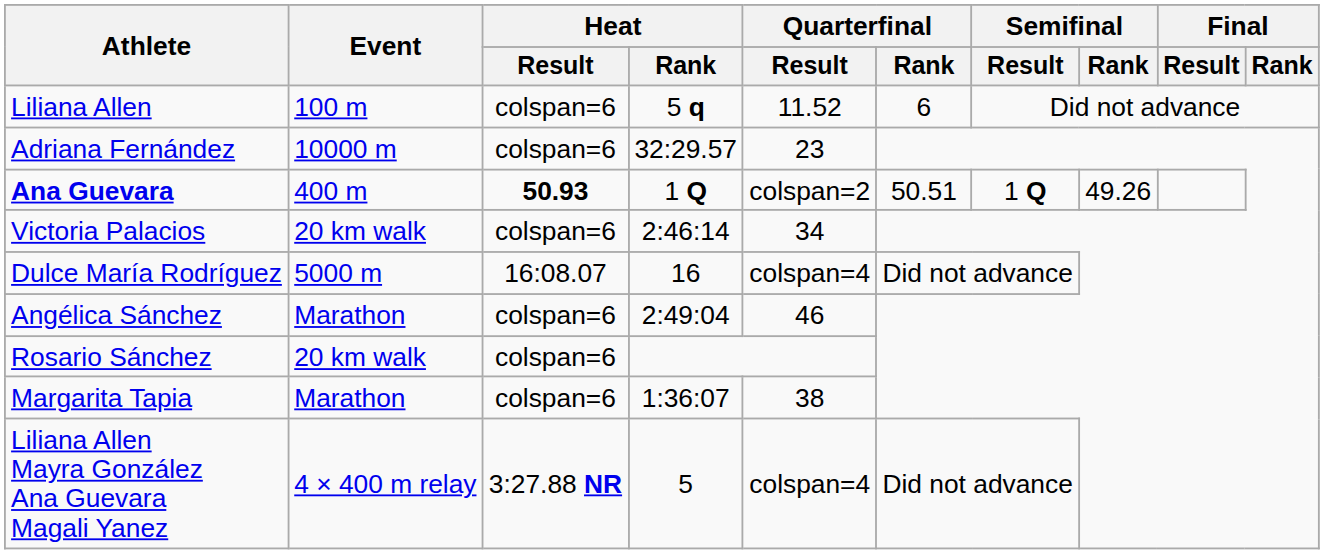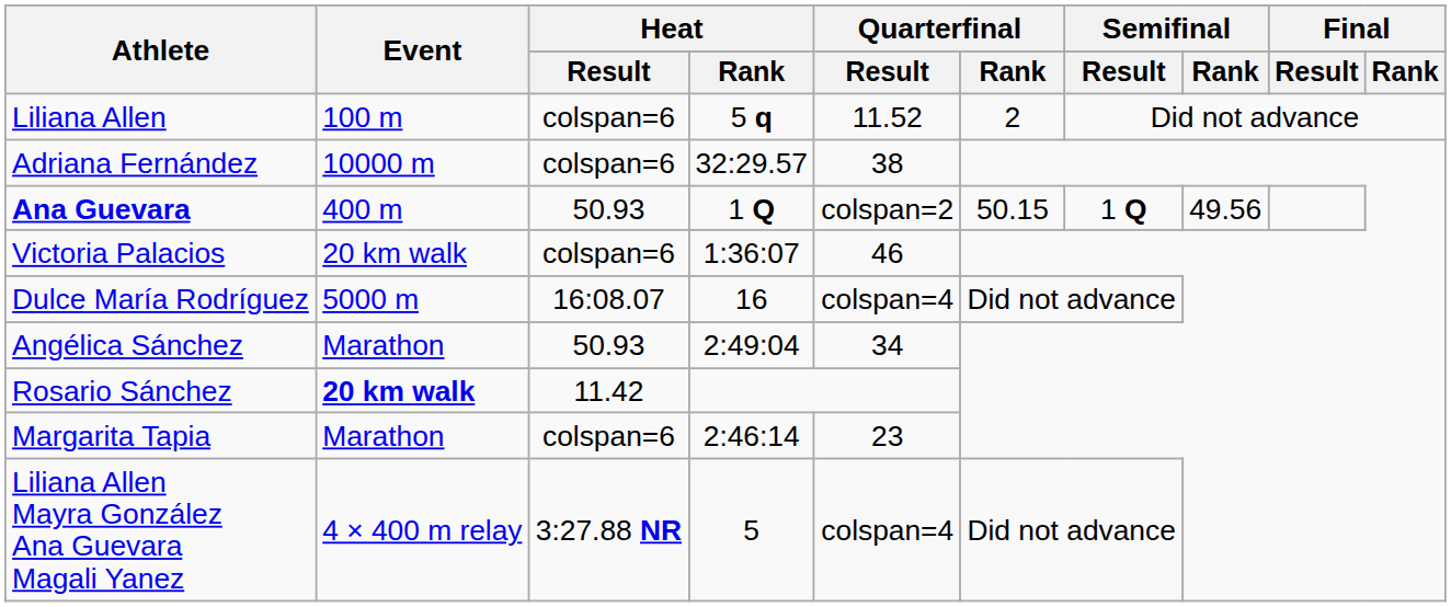Liliana Allen | Quarterfinal / Rank: 6 -> 2
Adriana Fernández | Quarterfinal / Result: 23 -> 38
Ana Guevara | Heat / Result: bold -> normal
Ana Guevara | Quarterfinal / Rank: 50.51 -> 50.15
Ana Guevara | Semifinal / Rank: 49.26 -> 49.56
Victoria Palacios | Heat / Rank: 2:46:14 -> 1:36:07
Victoria Palacios | Quarterfinal / Result: 34 -> 46
Angélica Sánchez | Heat / Result: colspan=6 -> 50.93
Angélica Sánchez | Quarterfinal / Result: 46 -> 34
Rosario Sánchez | Event: normal -> bold
Rosario Sánchez | Heat / Result: colspan=6 -> 11.42
Margarita Tapia | Heat / Rank: 1:36:07 -> 2:46:14
Margarita Tapia | Quarterfinal / Result: 38 -> 23
